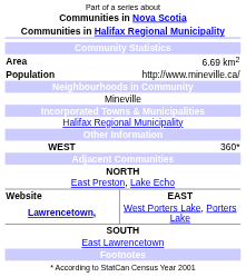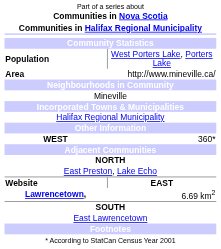row 4 | column 1: Area -> Population
row 4 | column 2: 6.69 km2 -> West Porters Lake, Porters Lake
row 5 | column 1: Population -> Area
row 16 | column 2: West Porters Lake, Porters Lake -> 6.69 km2
